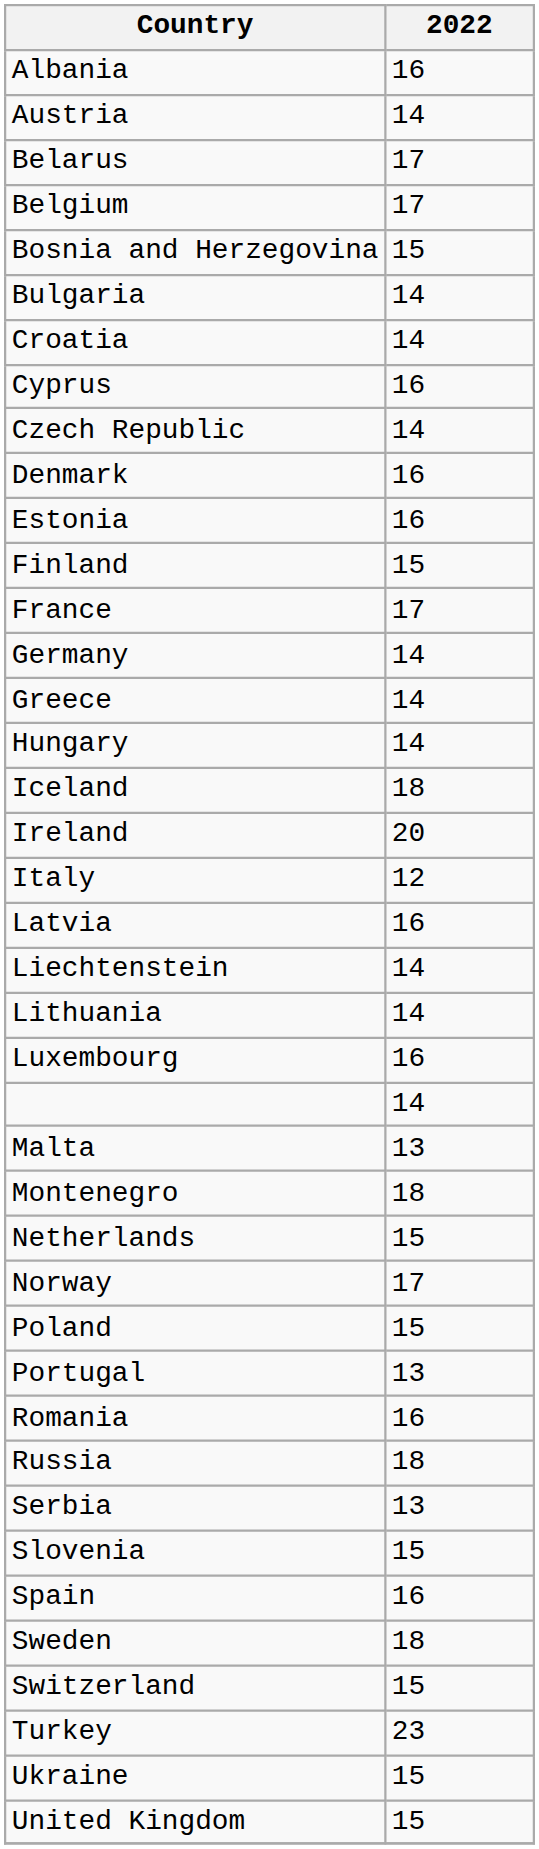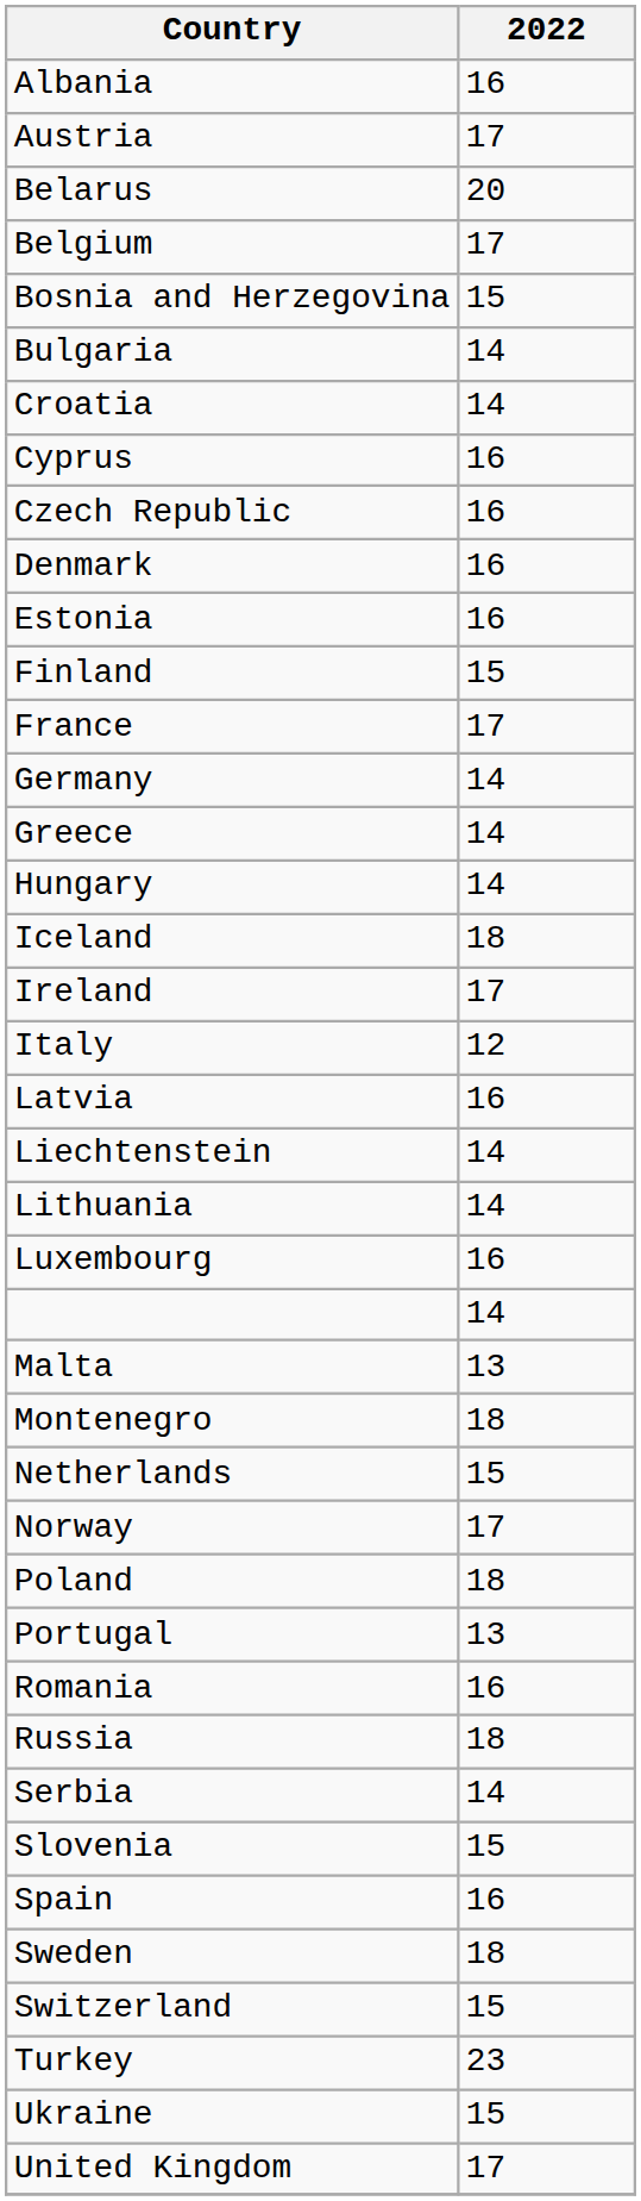row 3 | 2022: 14 -> 17
row 4 | 2022: 17 -> 20
row 10 | 2022: 14 -> 16
row 19 | 2022: 20 -> 17
row 30 | 2022: 15 -> 18
row 34 | 2022: 13 -> 14
row 41 | 2022: 15 -> 17
